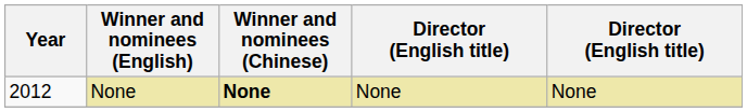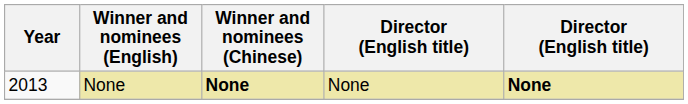row 2 | Year: 2012 -> 2013
row 2 | column 5: normal -> bold
